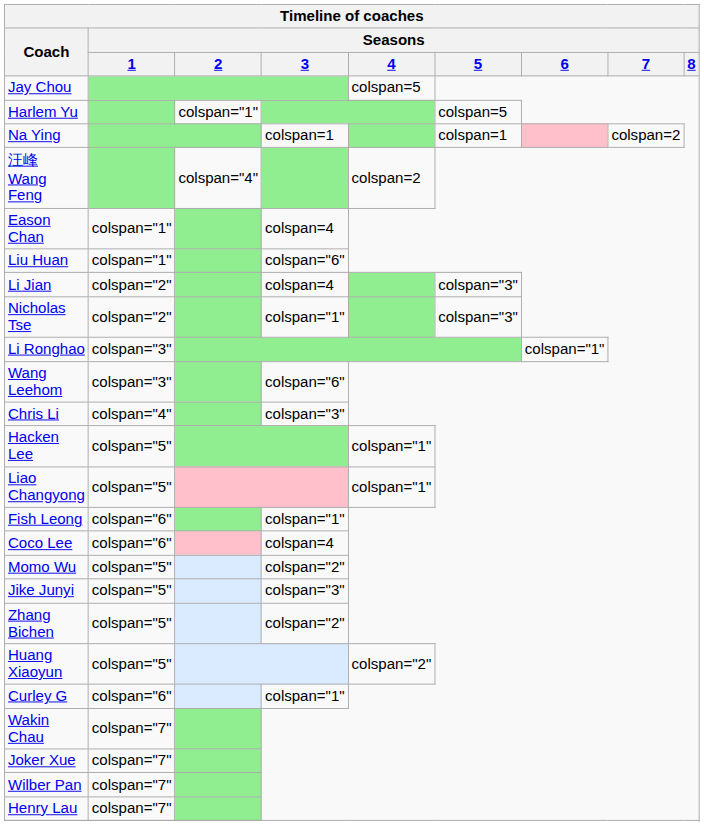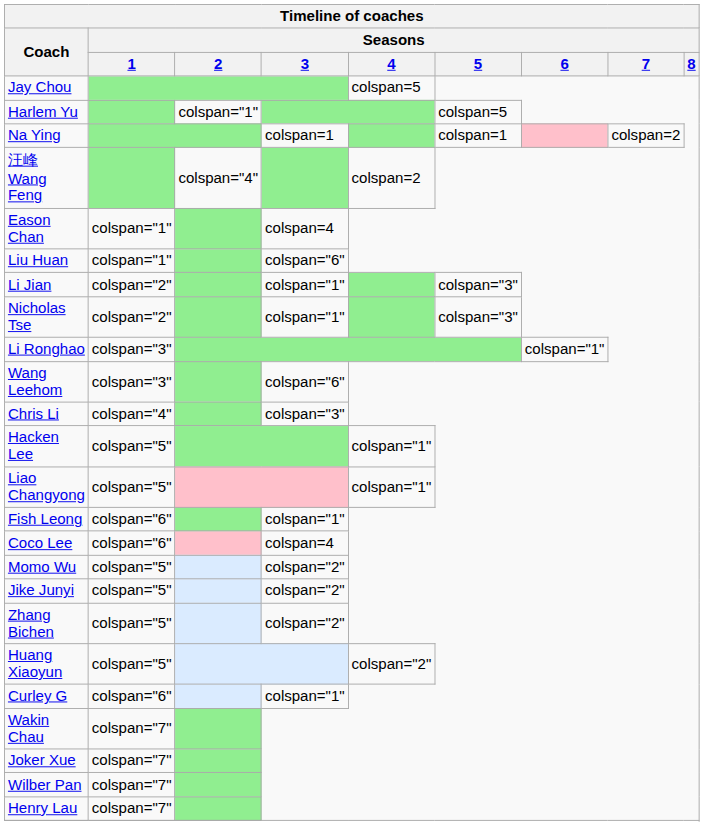Li Jian | Seasons / 3: colspan=4 -> colspan="1"
Jike Junyi | Seasons / 3: colspan="3" -> colspan="2"
